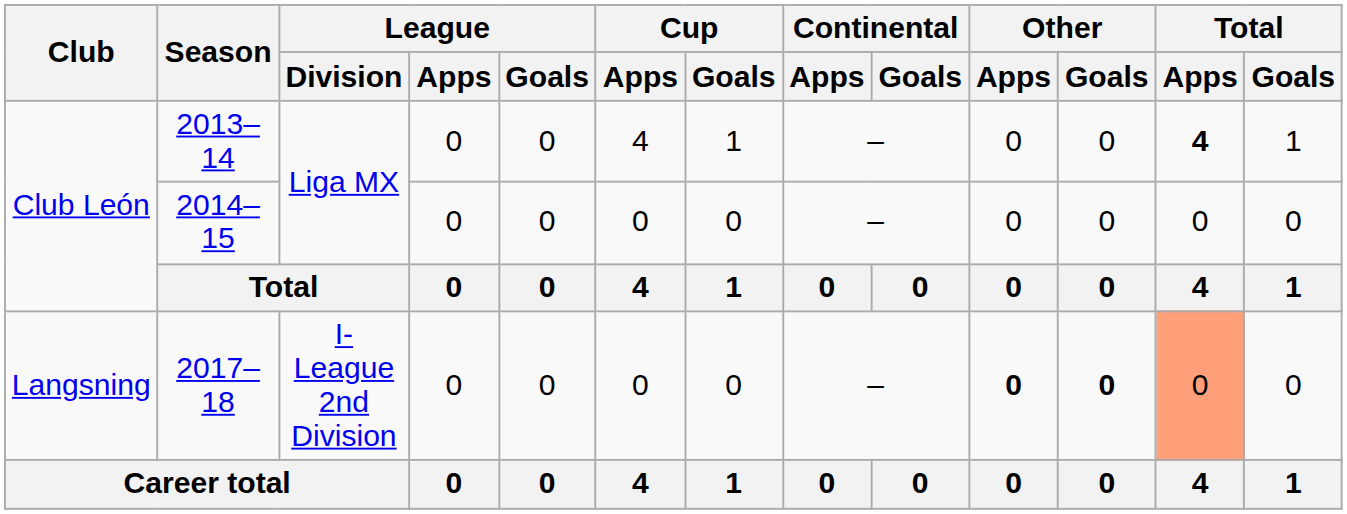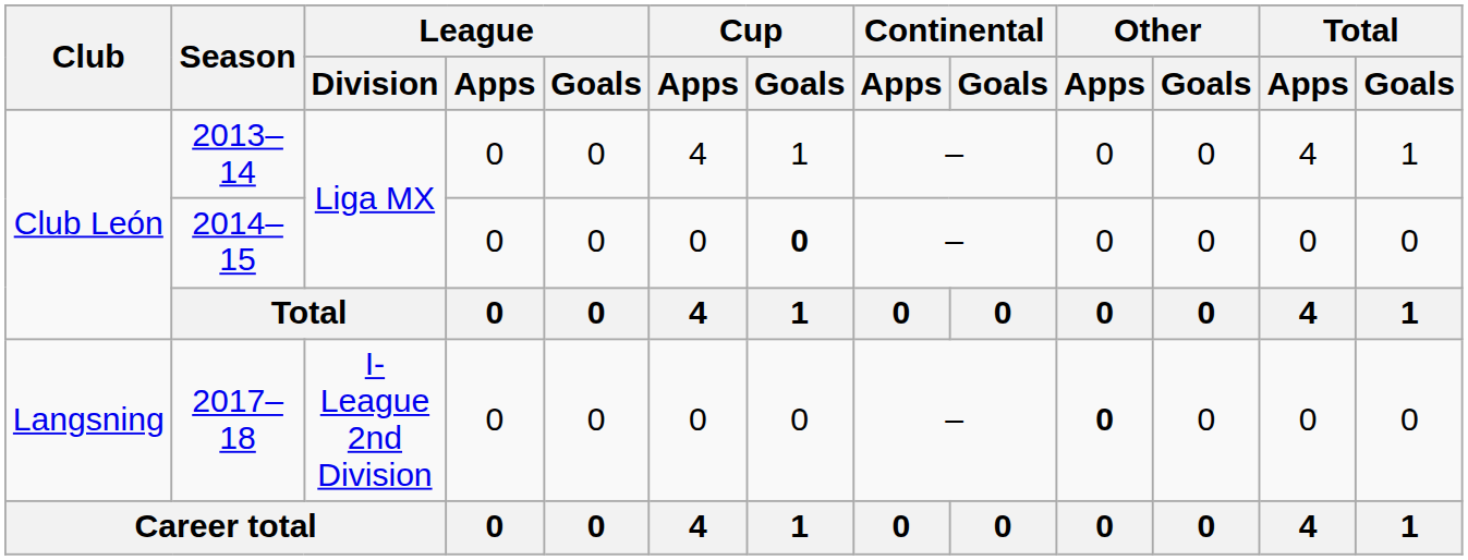2013–14 | Total / Apps: bold -> normal
2014–15 | Cup / Goals: normal -> bold
2017–18 | Other / Goals: bold -> normal
2017–18 | Total / Apps: lightsalmon background -> no background
